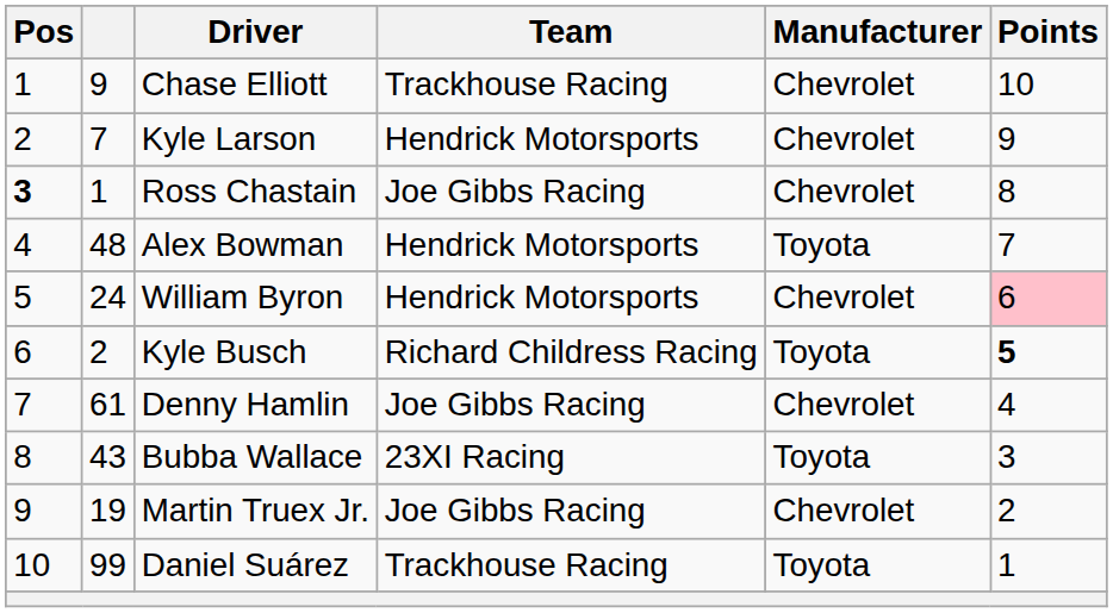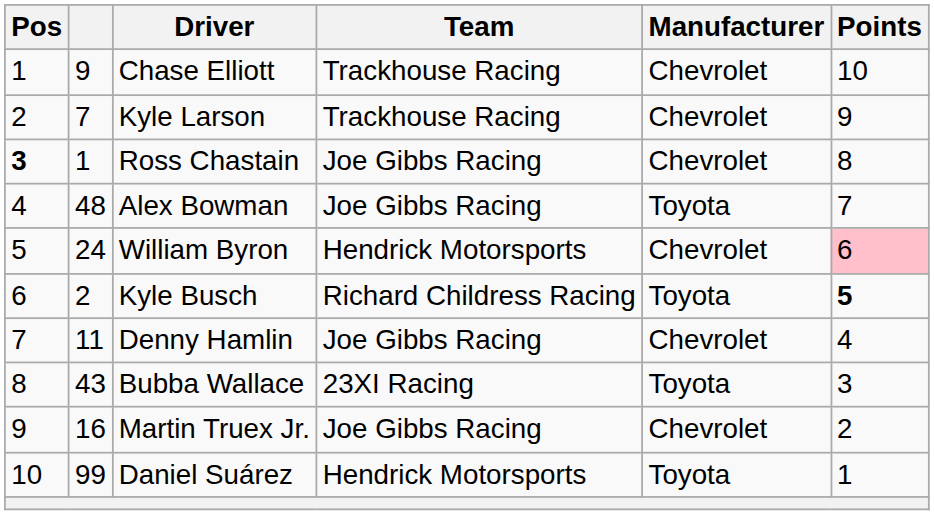Kyle Larson | Team: Hendrick Motorsports -> Trackhouse Racing
Alex Bowman | Team: Hendrick Motorsports -> Joe Gibbs Racing
Denny Hamlin | column 2: 61 -> 11
Martin Truex Jr. | column 2: 19 -> 16
Daniel Suárez | Team: Trackhouse Racing -> Hendrick Motorsports
